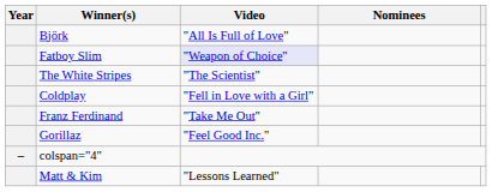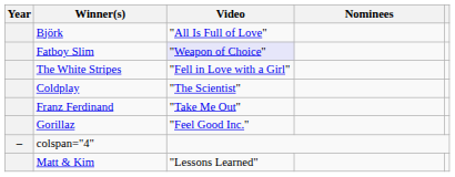The White Stripes | Video: "The Scientist" -> "Fell in Love with a Girl"
Coldplay | Video: "Fell in Love with a Girl" -> "The Scientist"
